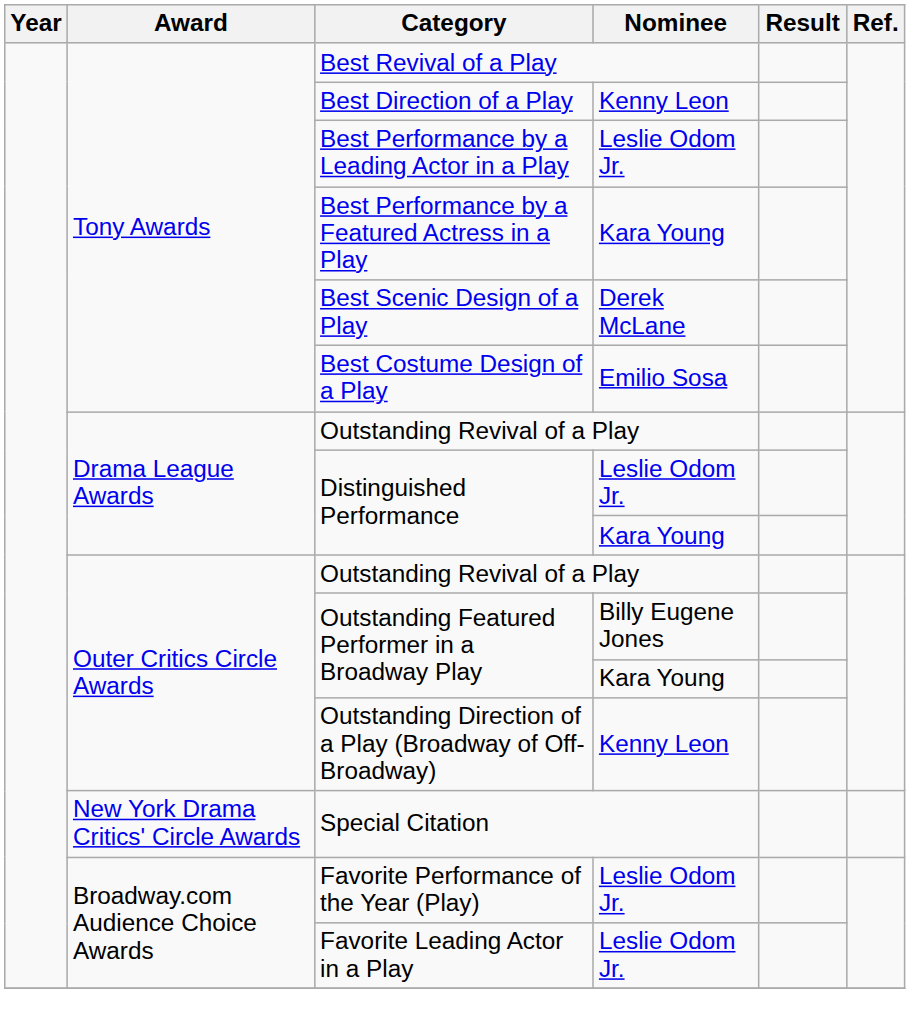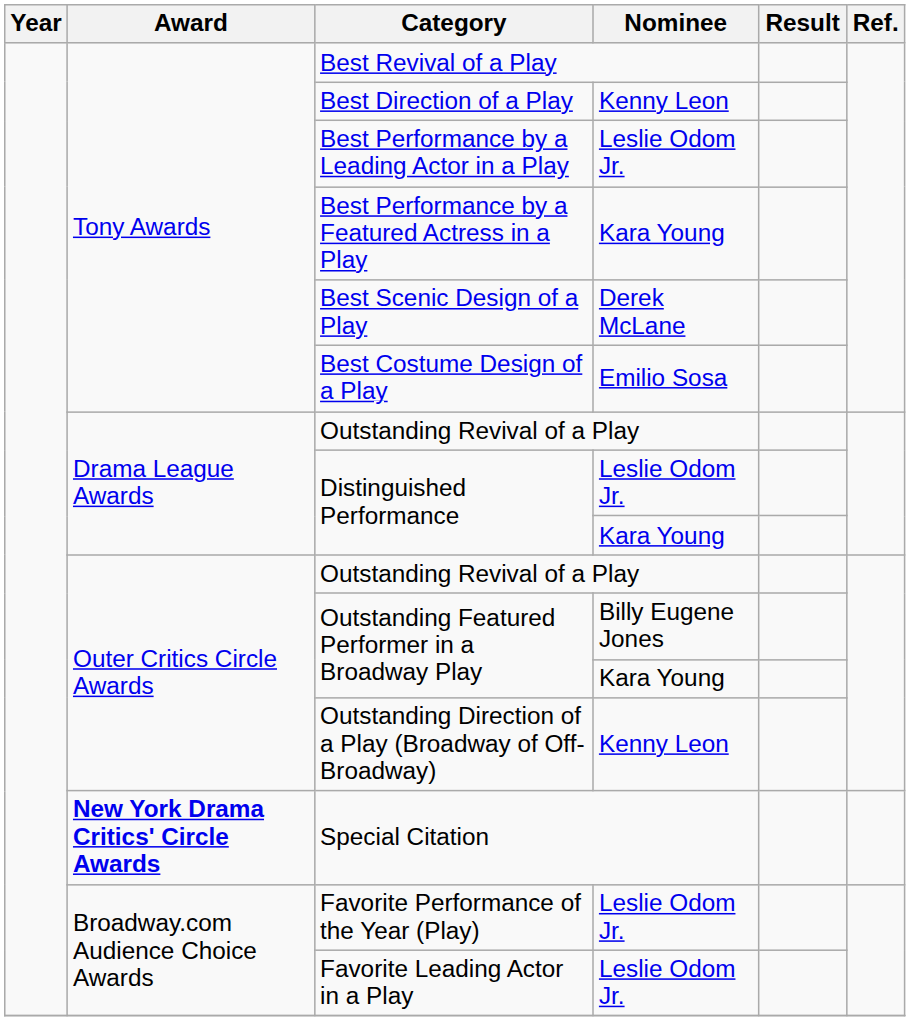Special Citation | Award: normal -> bold
